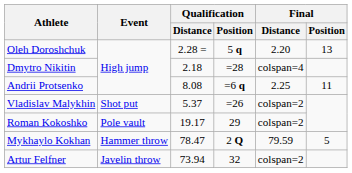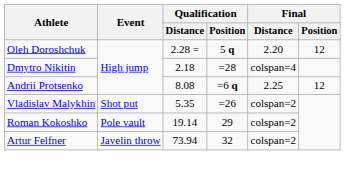Oleh Doroshchuk | Final / Position: 13 -> 12
Andrii Protsenko | Final / Position: 11 -> 12
Vladislav Malykhin | Qualification / Distance: 5.37 -> 5.35
Roman Kokoshko | Qualification / Distance: 19.17 -> 19.14
- row: Mykhaylo Kokhan | Hammer throw | 78.47 | 2 Q | 79.59 | 5
